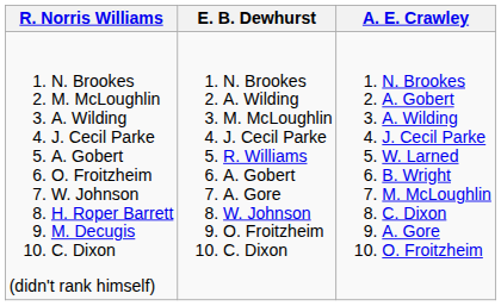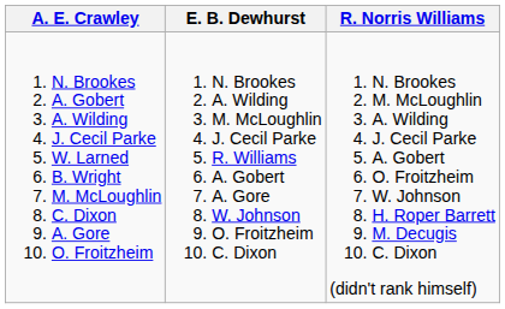columns swapped: A. E. Crawley <-> R. Norris Williams
